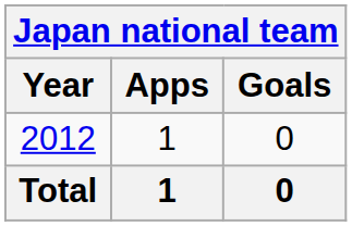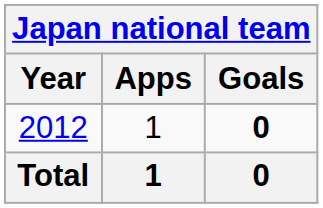2012 | Goals: normal -> bold
